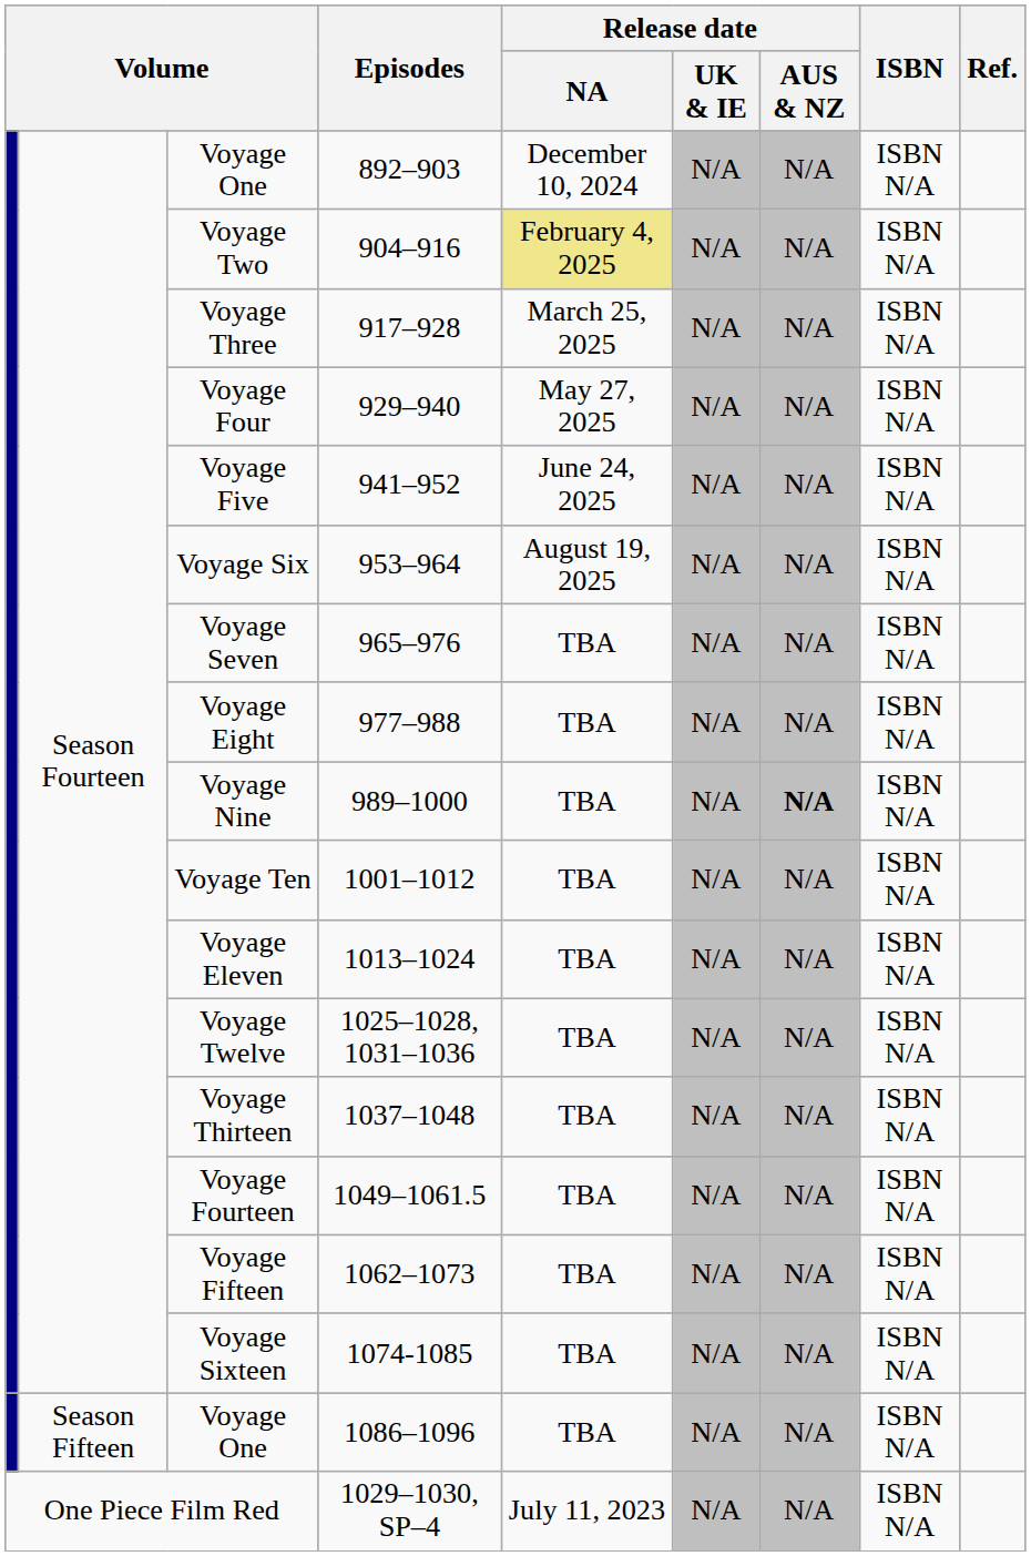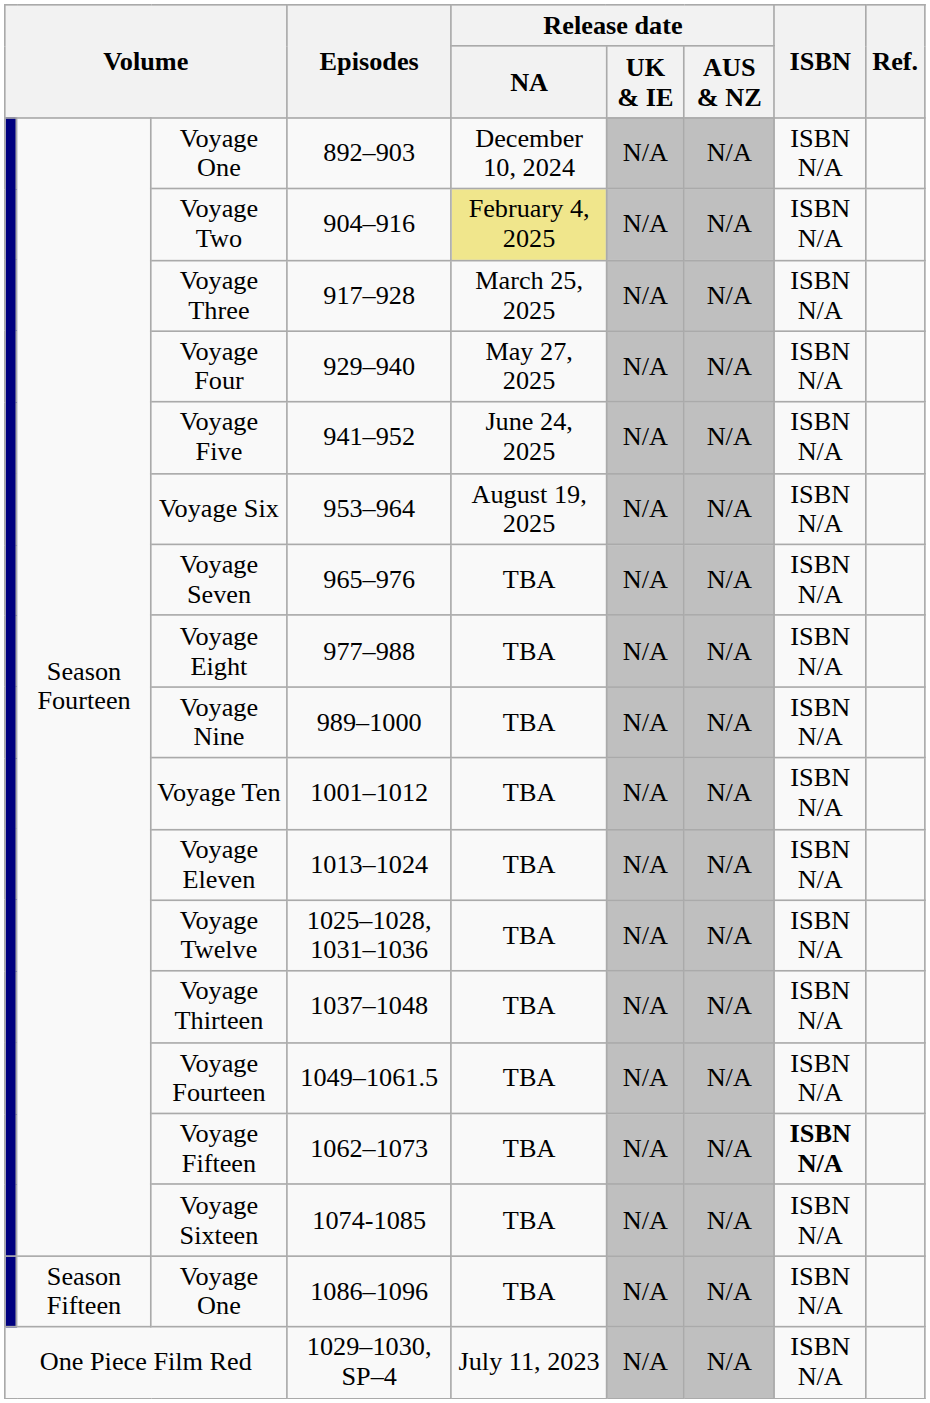Voyage Nine | Release date / AUS & NZ: bold -> normal
Voyage Fifteen | ISBN: normal -> bold
